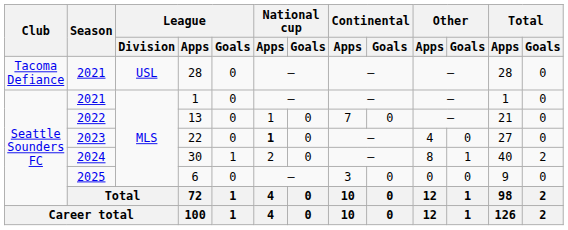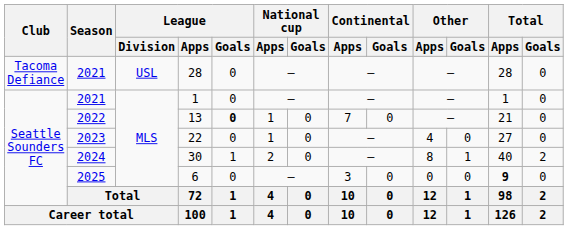13 | League / Goals: normal -> bold
22 | National cup / Apps: bold -> normal
6 | Total / Apps: normal -> bold
